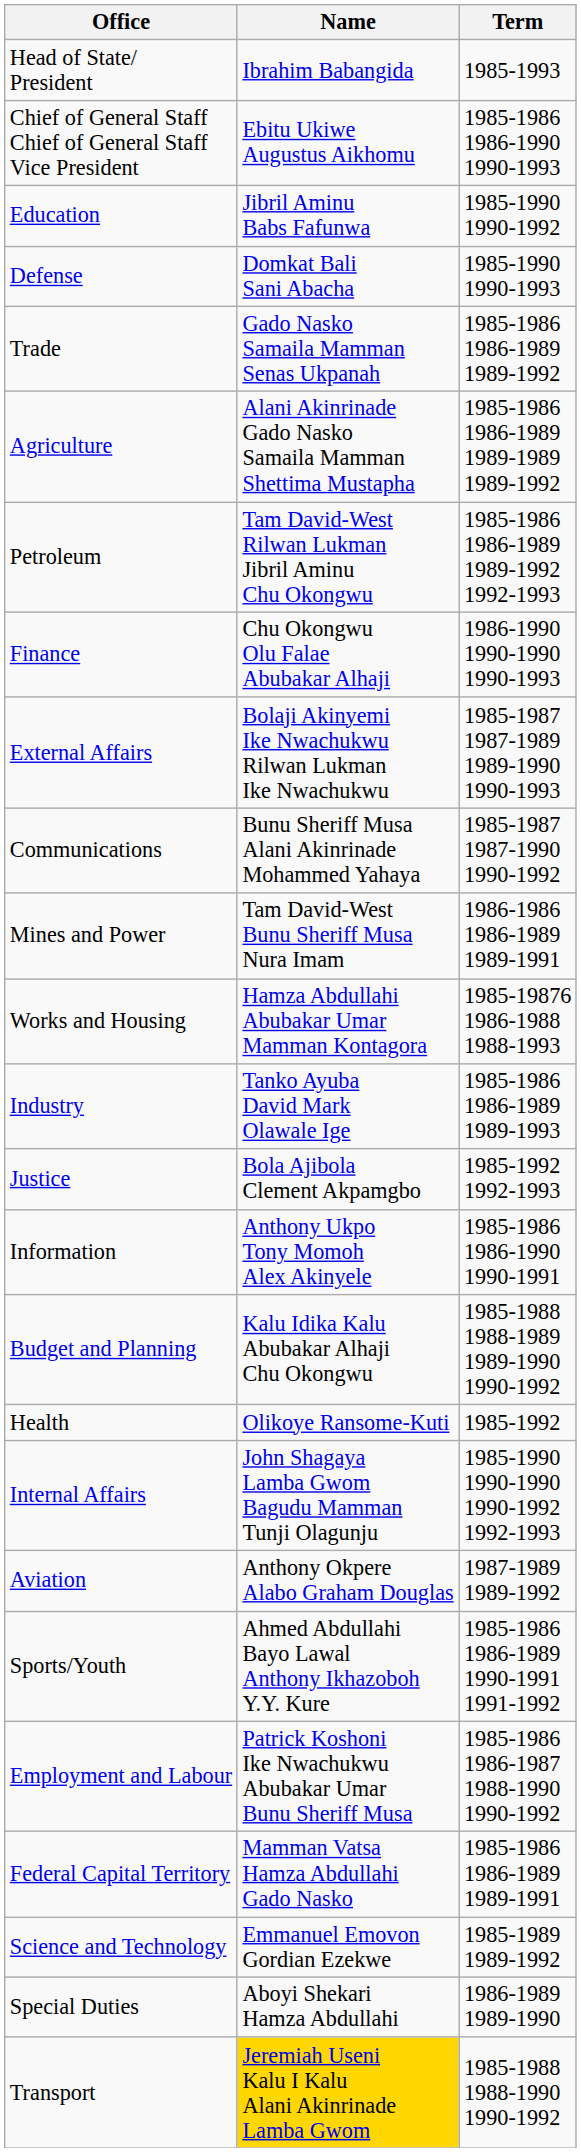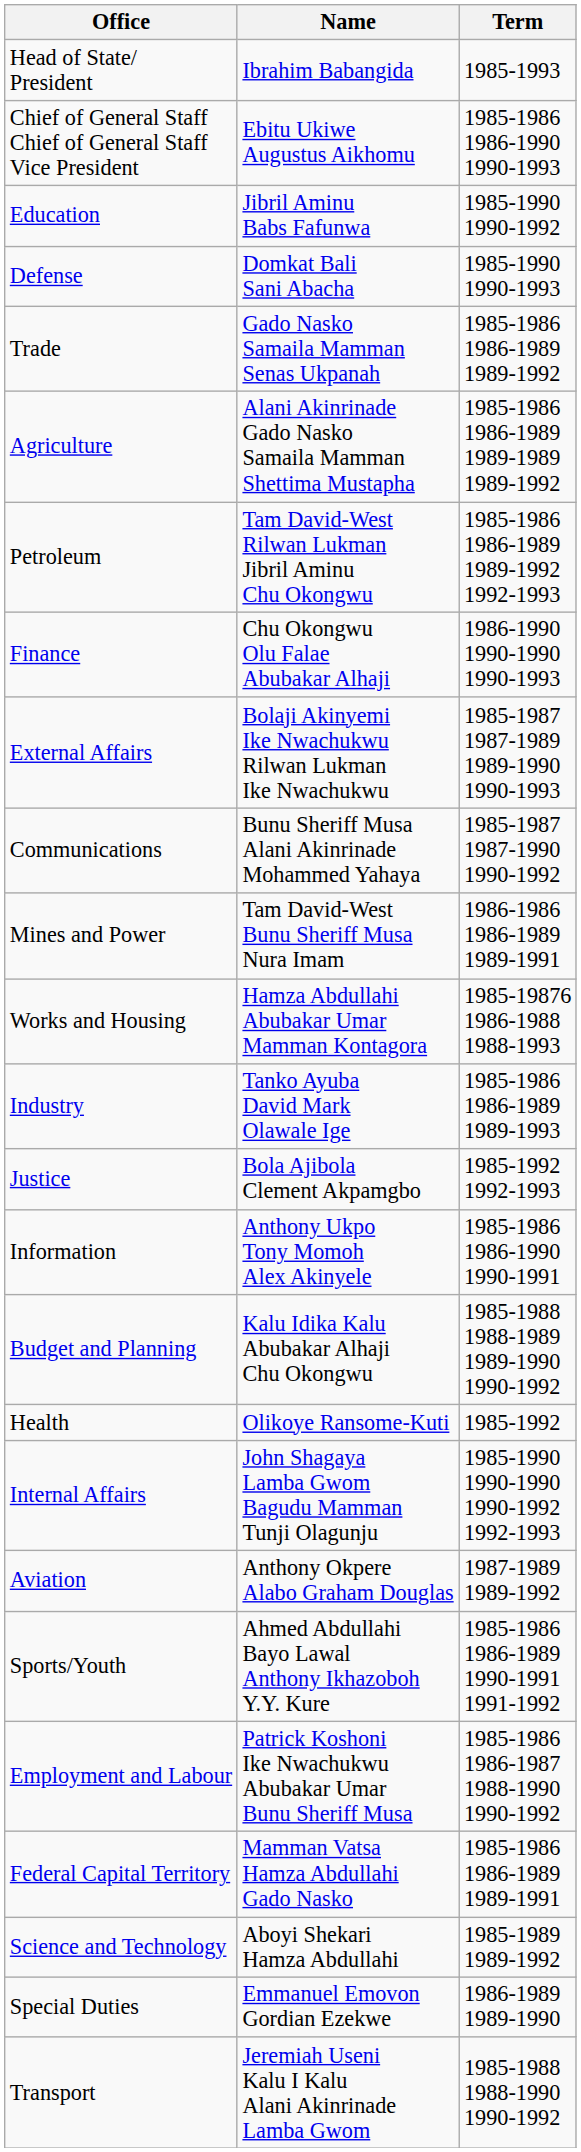Science and Technology | Name: Emmanuel Emovon Gordian Ezekwe -> Aboyi Shekari Hamza Abdullahi
Special Duties | Name: Aboyi Shekari Hamza Abdullahi -> Emmanuel Emovon Gordian Ezekwe
Transport | Name: gold background -> no background
